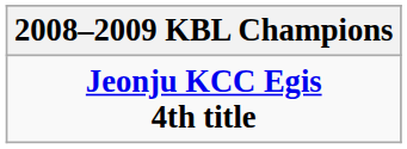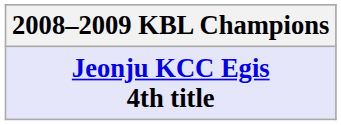row 2 | column 1: no background -> lavender background
